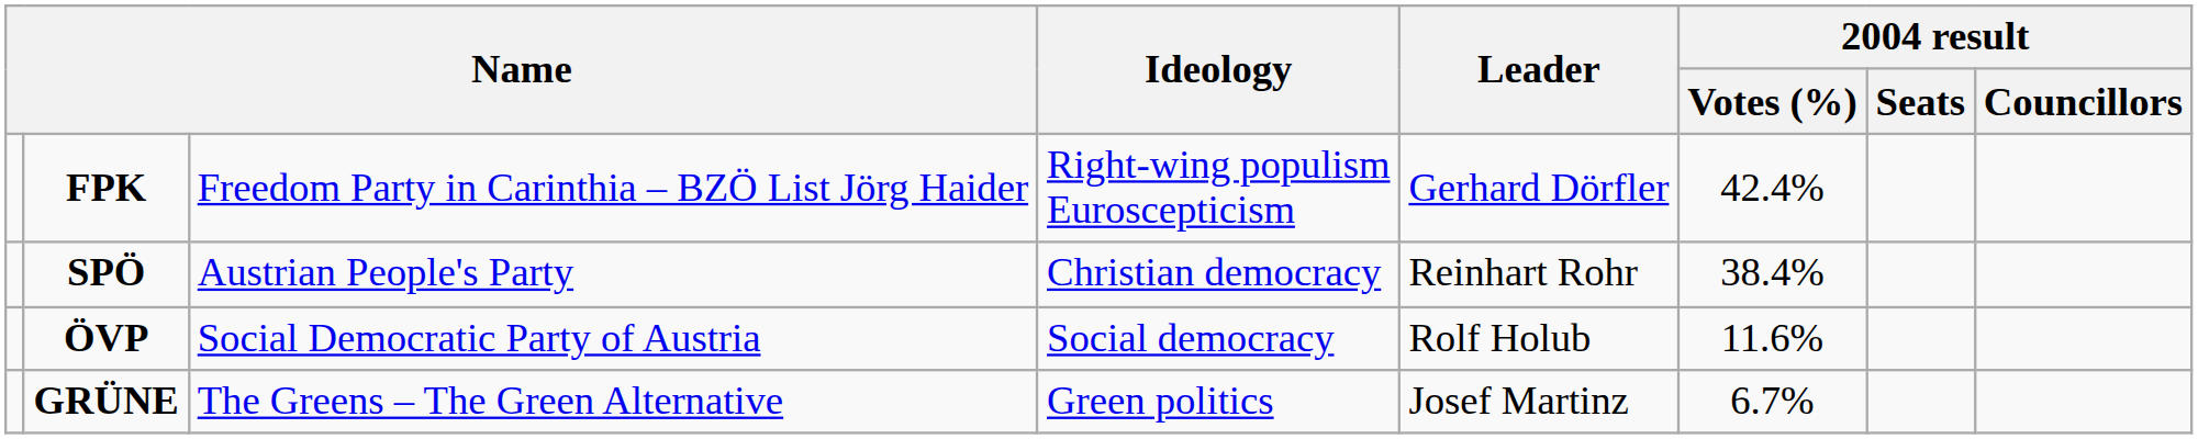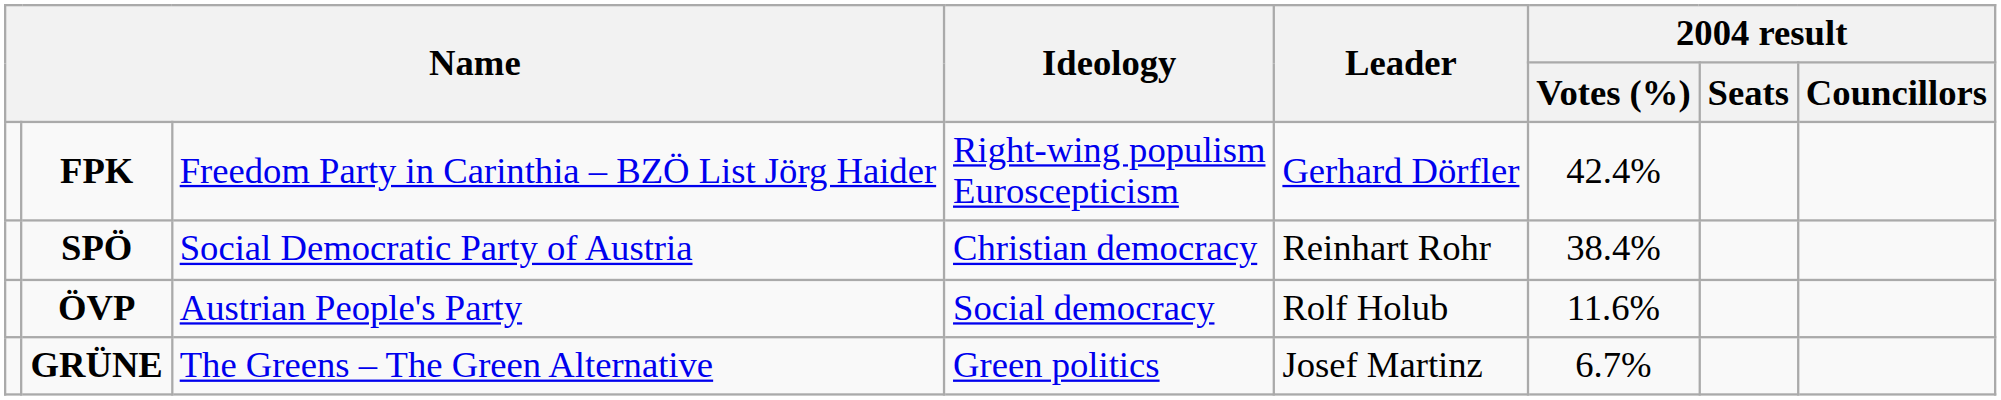SPÖ | column 3: Austrian People's Party -> Social Democratic Party of Austria
ÖVP | column 3: Social Democratic Party of Austria -> Austrian People's Party
